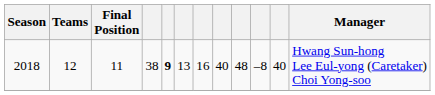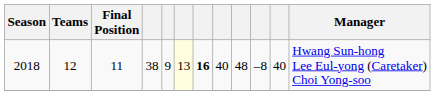2018 | column 5: bold -> normal
2018 | column 6: no background -> lightyellow background
2018 | column 7: normal -> bold
